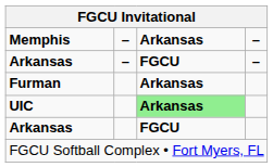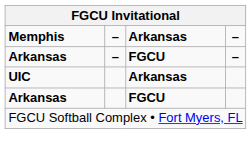- row: Furman | Arkansas
UIC | Arkansas: lightgreen background -> no background
